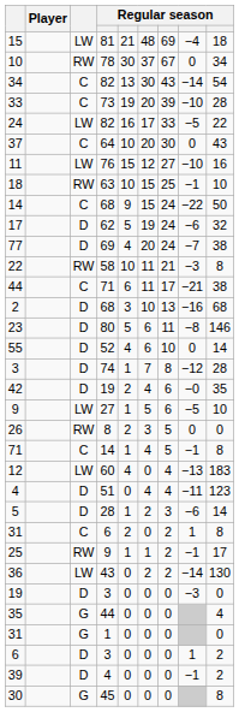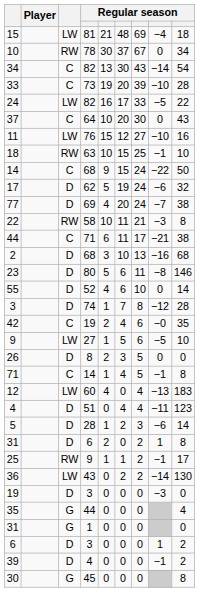42 | column 3: D -> C
26 | column 3: RW -> D
31 / 6 | column 3: C -> D
